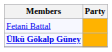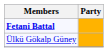Fetani Battal | Members: normal -> bold
Ülkü Gökalp Güney | Members: bold -> normal
